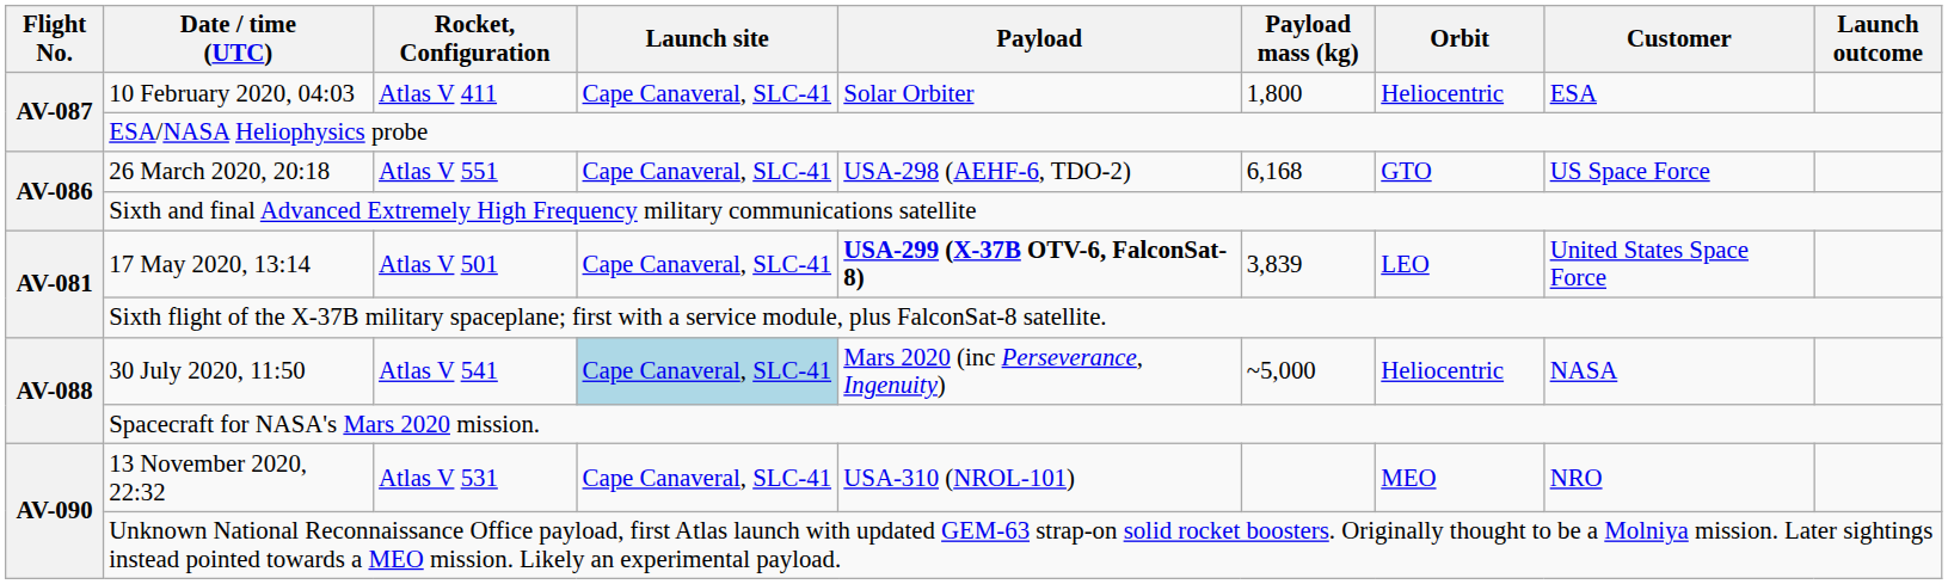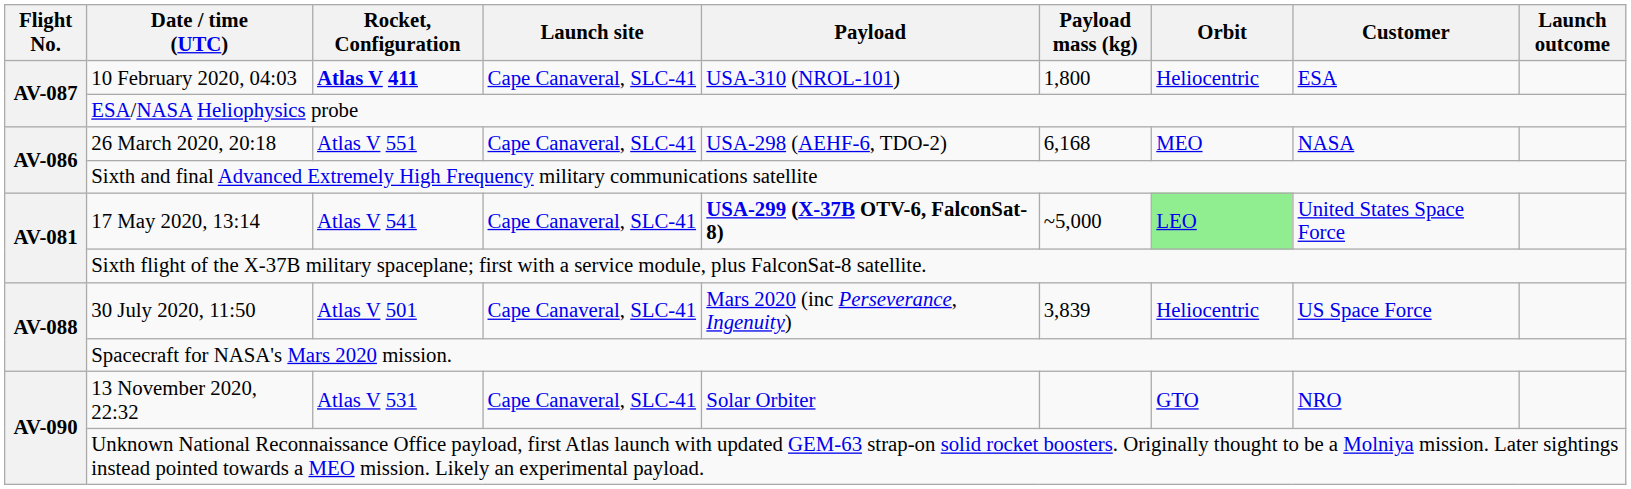10 February 2020, 04:03 | Rocket, Configuration: normal -> bold
10 February 2020, 04:03 | Payload: Solar Orbiter -> USA-310 (NROL-101)
26 March 2020, 20:18 | Orbit: GTO -> MEO
26 March 2020, 20:18 | Customer: US Space Force -> NASA
17 May 2020, 13:14 | Rocket, Configuration: Atlas V 501 -> Atlas V 541
17 May 2020, 13:14 | Payload mass (kg): 3,839 -> ~5,000
17 May 2020, 13:14 | Orbit: no background -> lightgreen background
30 July 2020, 11:50 | Rocket, Configuration: Atlas V 541 -> Atlas V 501
30 July 2020, 11:50 | Launch site: lightblue background -> no background
30 July 2020, 11:50 | Payload mass (kg): ~5,000 -> 3,839
30 July 2020, 11:50 | Customer: NASA -> US Space Force
13 November 2020, 22:32 | Payload: USA-310 (NROL-101) -> Solar Orbiter
13 November 2020, 22:32 | Orbit: MEO -> GTO
